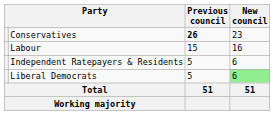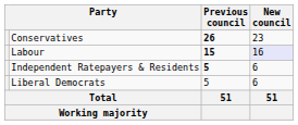Labour | Previous council: normal -> bold
Labour | New council: no background -> lavender background
Independent Ratepayers & Residents | Previous council: normal -> bold
Liberal Democrats | New council: lightgreen background -> no background
